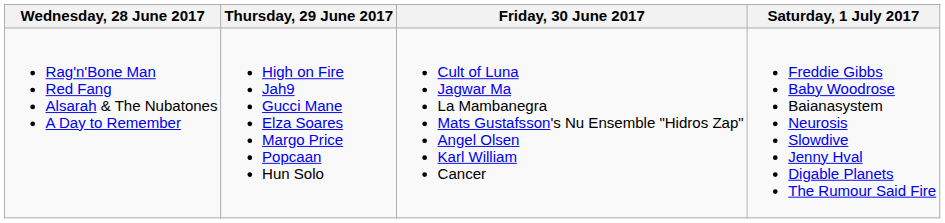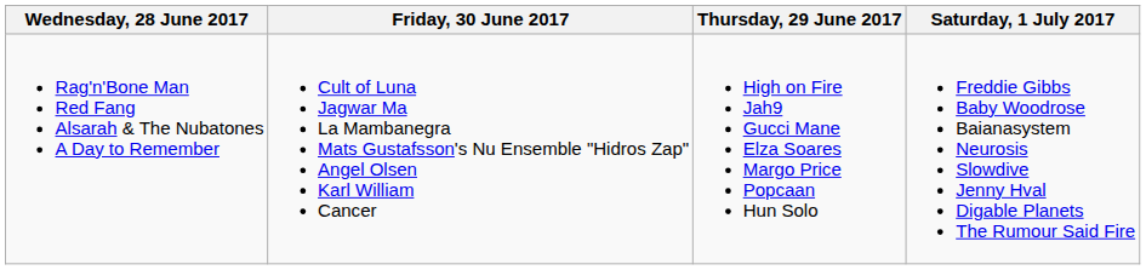columns swapped: Thursday, 29 June 2017 <-> Friday, 30 June 2017
